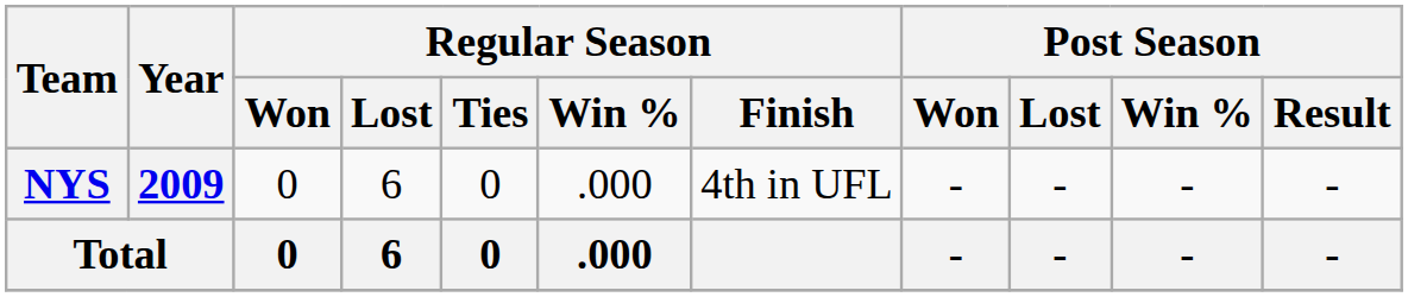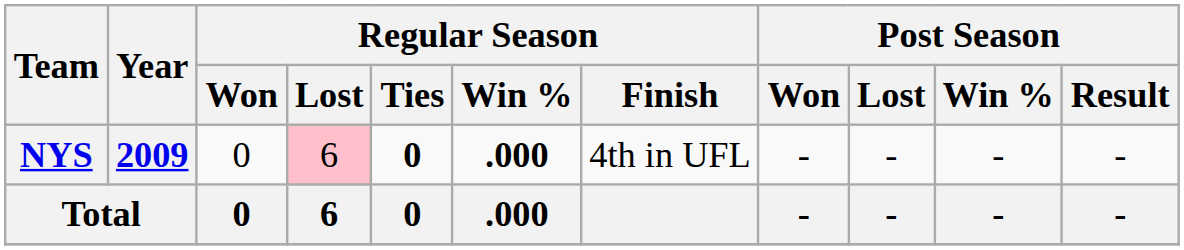NYS | Regular Season / Lost: no background -> pink background
NYS | Regular Season / Ties: normal -> bold
NYS | Regular Season / Win %: normal -> bold
